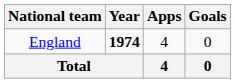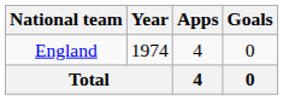England | Year: bold -> normal
